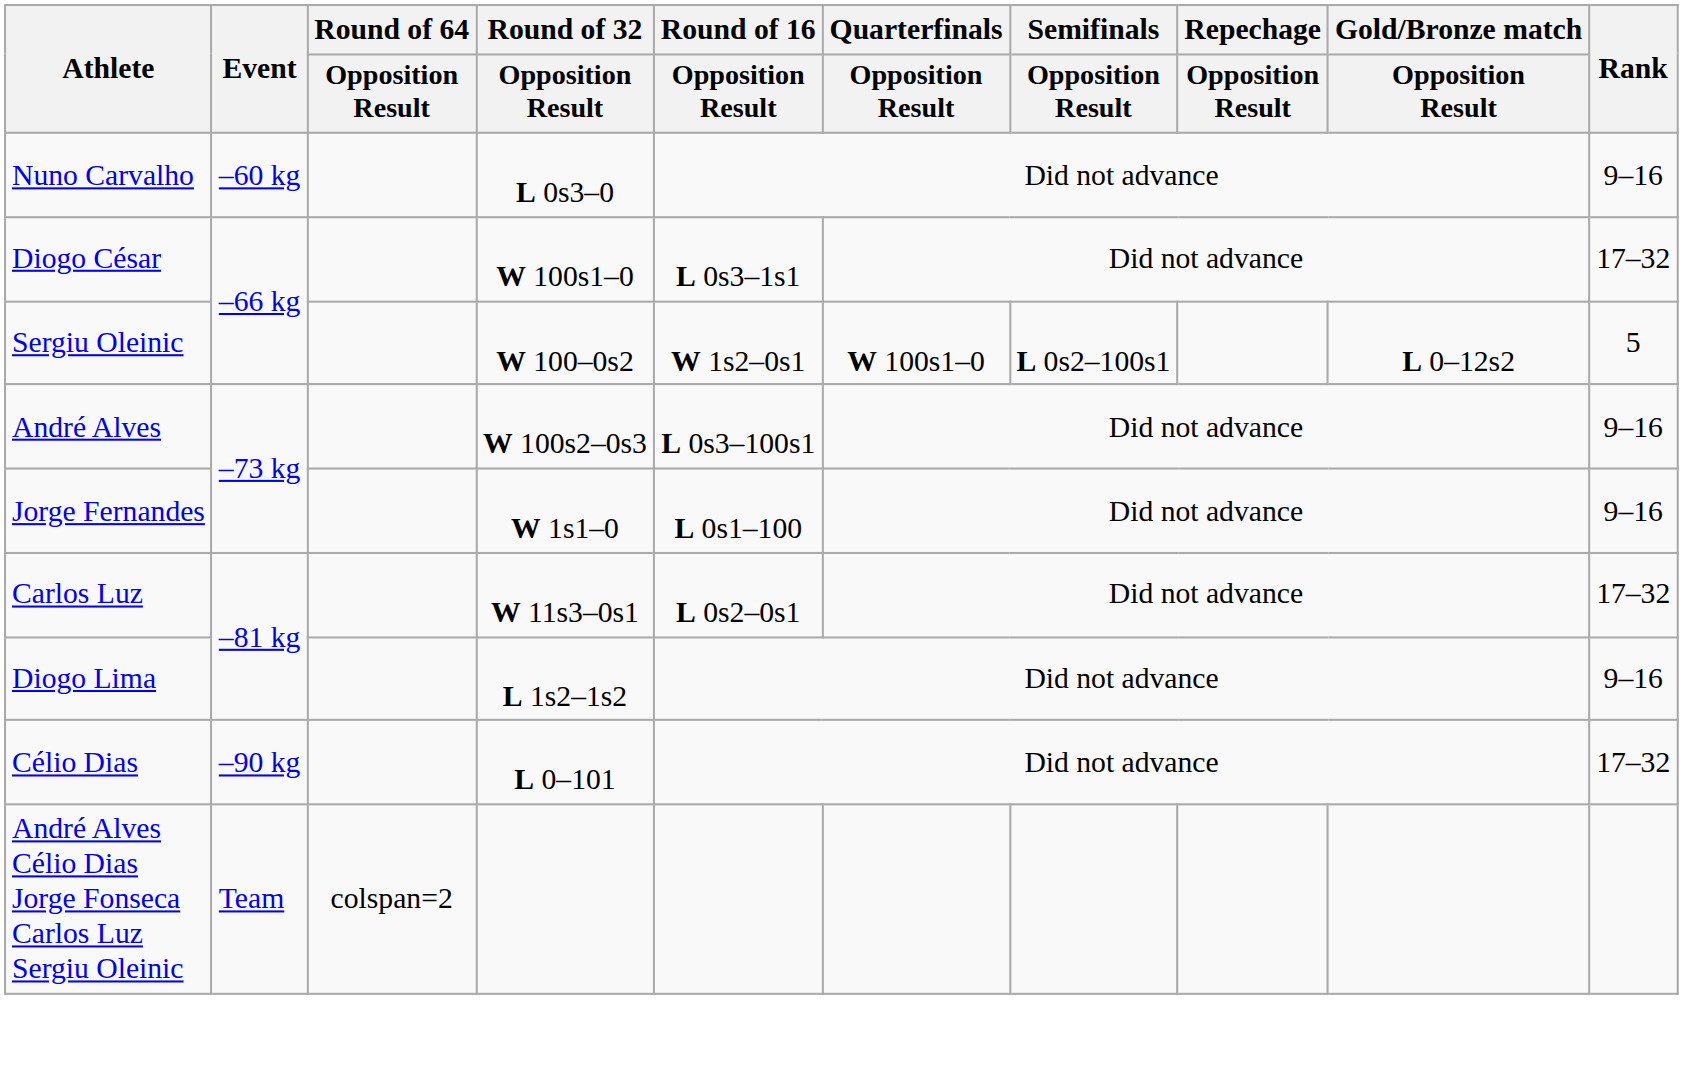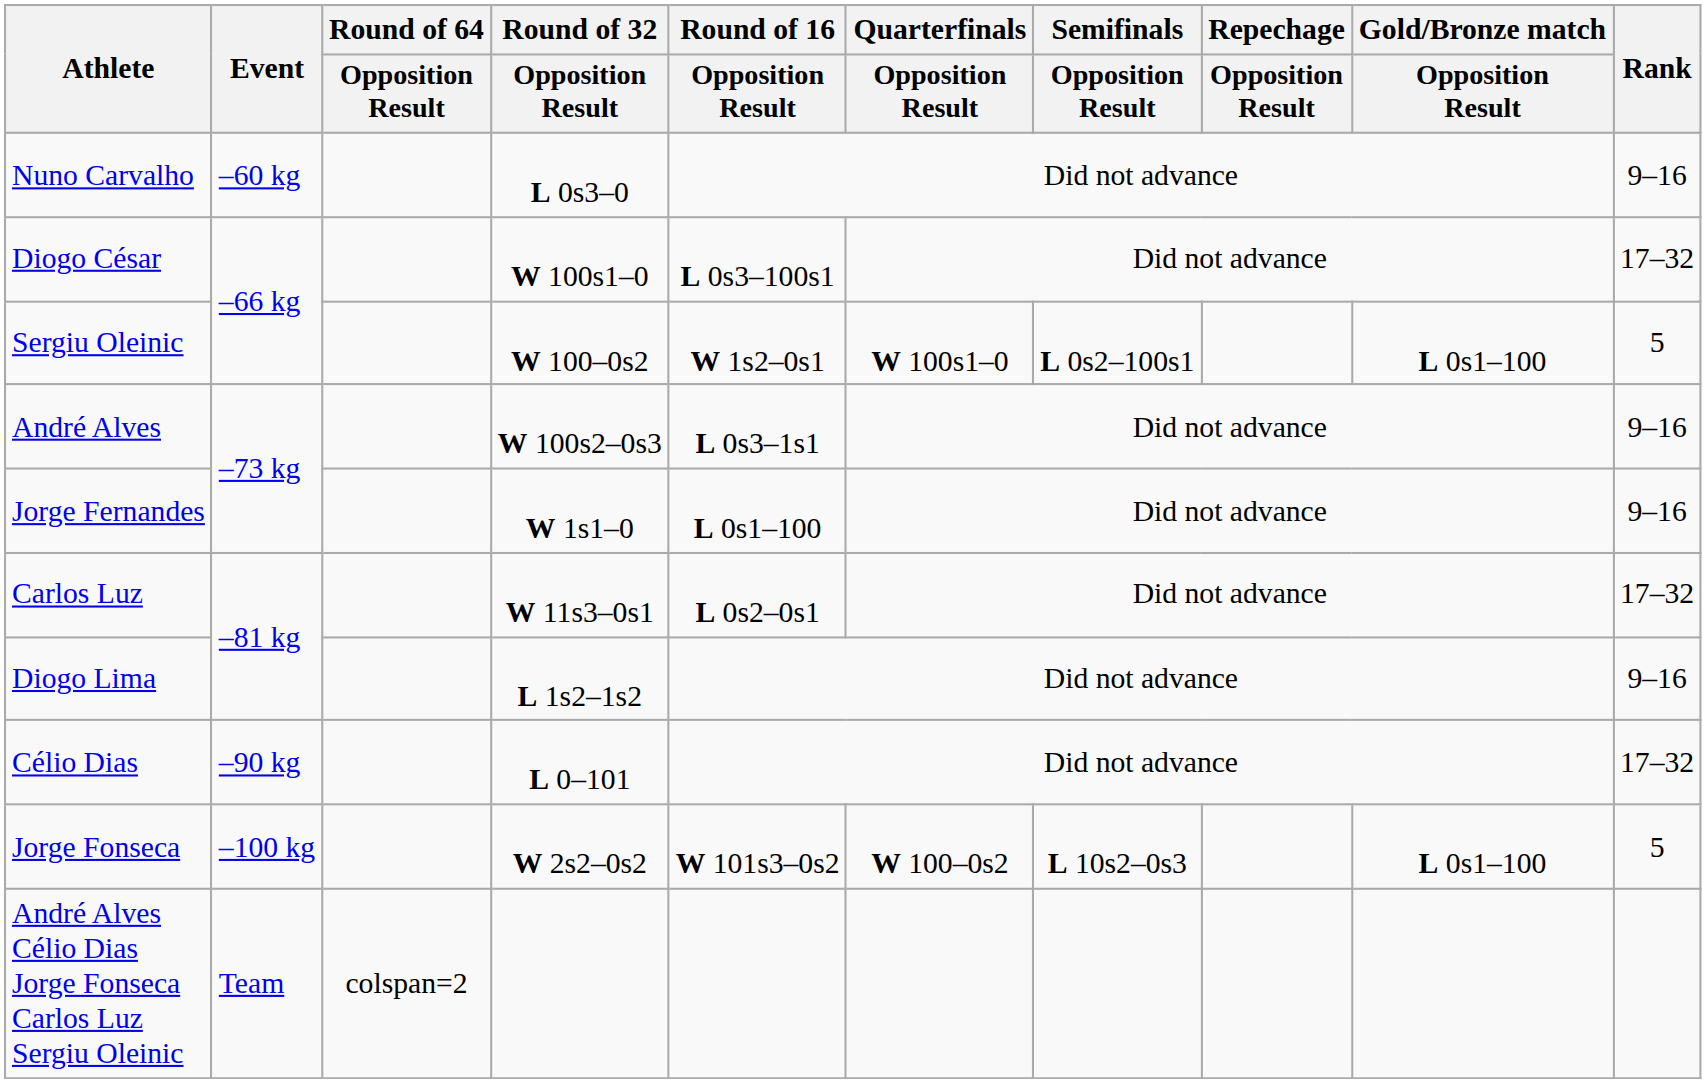Diogo César | Round of 16 / Opposition Result: L 0s3–1s1 -> L 0s3–100s1
Sergiu Oleinic | Gold/Bronze match / Opposition Result: L 0–12s2 -> L 0s1–100
André Alves | Round of 16 / Opposition Result: L 0s3–100s1 -> L 0s3–1s1
+ row: Jorge Fonseca | –100 kg | W 2s2–0s2 | W 101s3–0s2 | W 100–0s2 | L 10s2–0s3 | L 0s1–100 | 5
